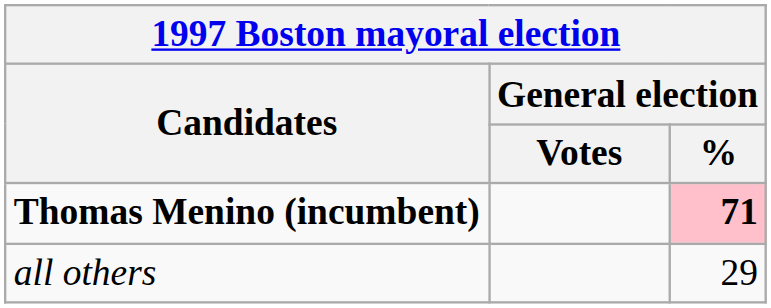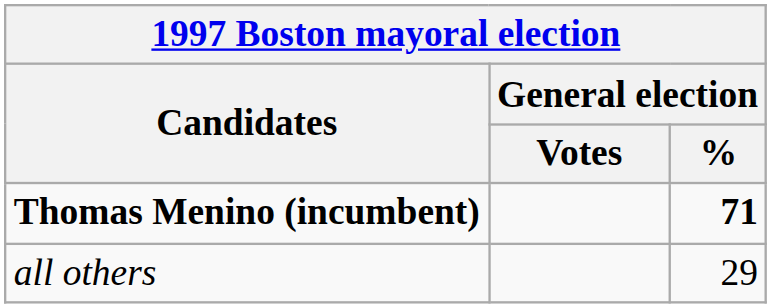Thomas Menino (incumbent) | General election / %: pink background -> no background
